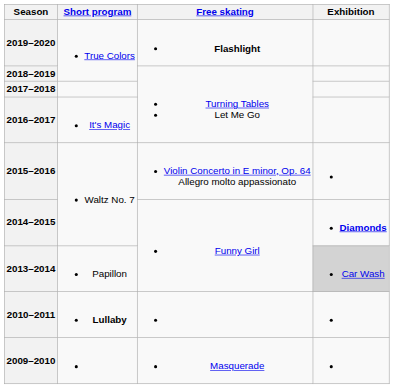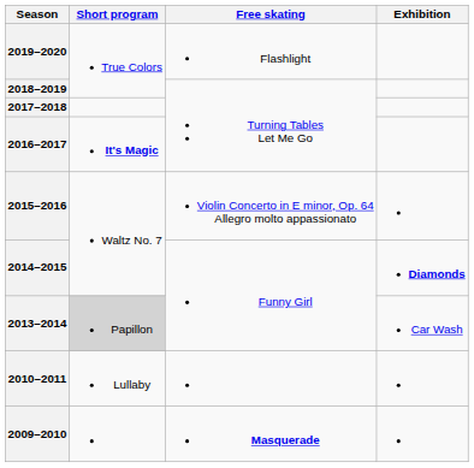2019–2020 | Free skating: bold -> normal
2016–2017 | Short program: normal -> bold
2013–2014 | Short program: no background -> lightgrey background
2013–2014 | Exhibition: lightgrey background -> no background
2010–2011 | Short program: bold -> normal
2009–2010 | Free skating: normal -> bold
